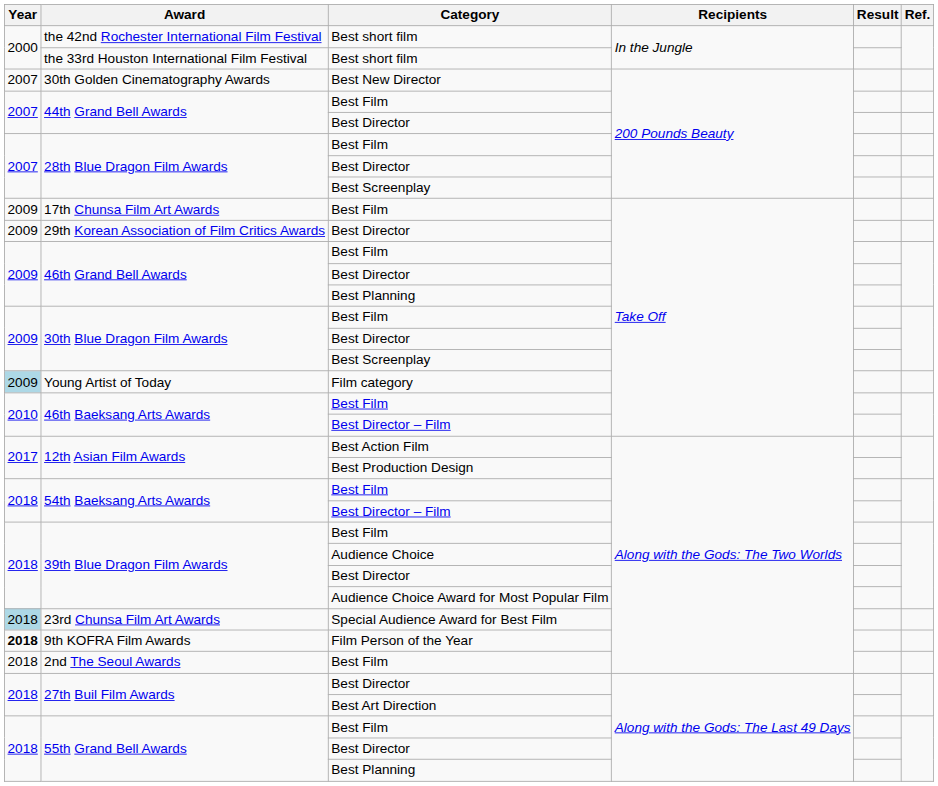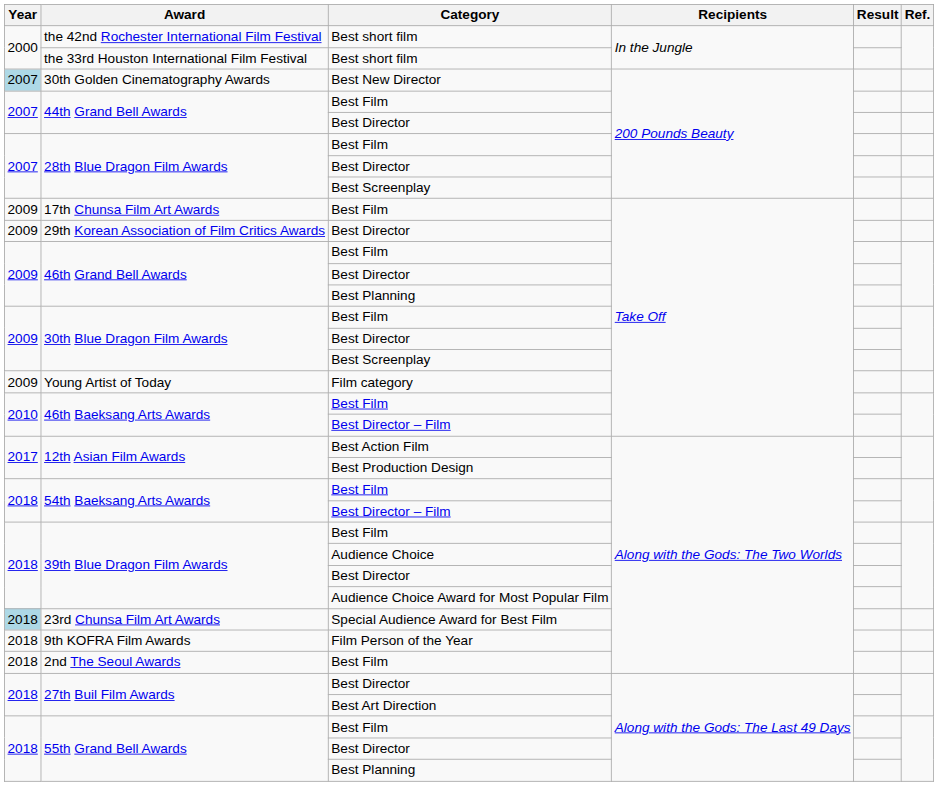30th Golden Cinematography Awards | Year: no background -> lightblue background
Young Artist of Today | Year: lightblue background -> no background
9th KOFRA Film Awards | Year: bold -> normal
